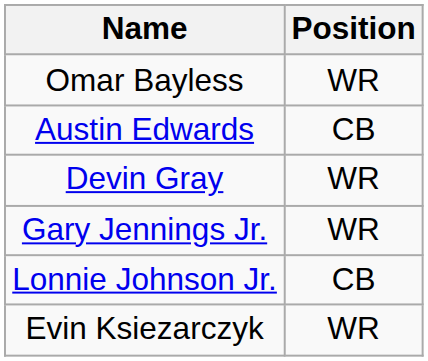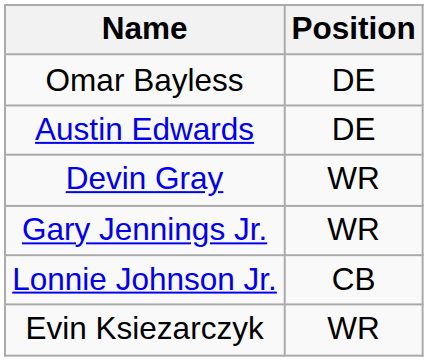Omar Bayless | Position: WR -> DE
Austin Edwards | Position: CB -> DE
